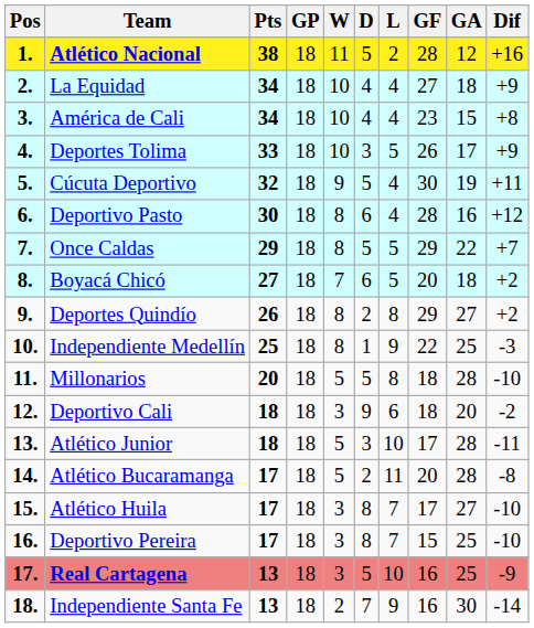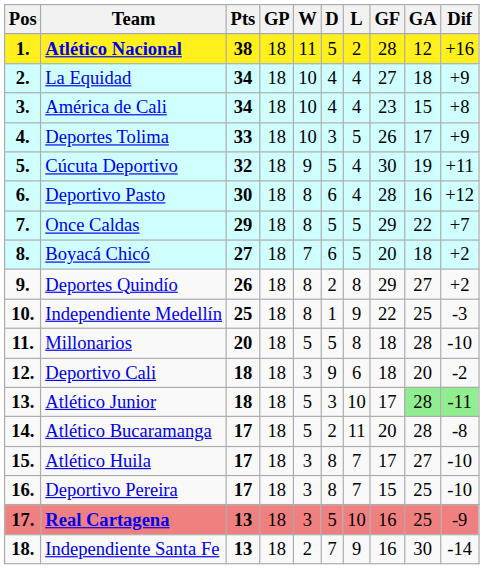Atlético Junior | GA: no background -> lightgreen background
Atlético Junior | Dif: no background -> lightgreen background
